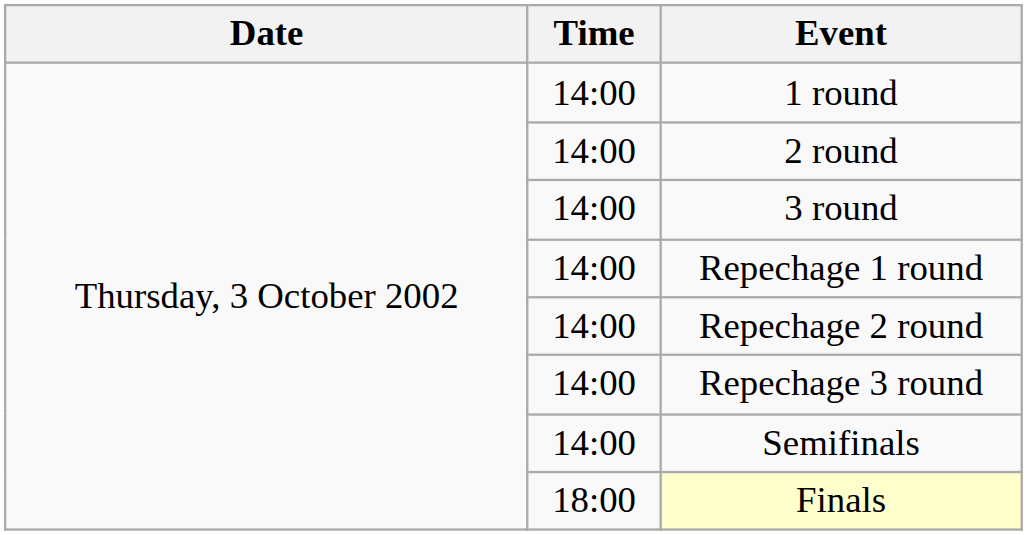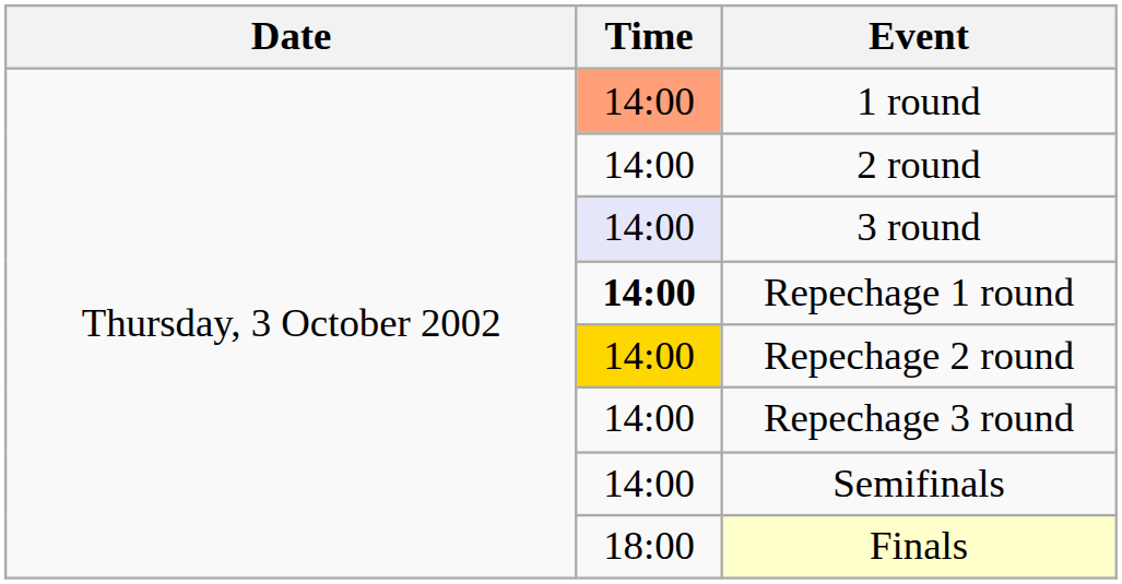1 round | Time: no background -> lightsalmon background
3 round | Time: no background -> lavender background
Repechage 1 round | Time: normal -> bold
Repechage 2 round | Time: no background -> gold background
